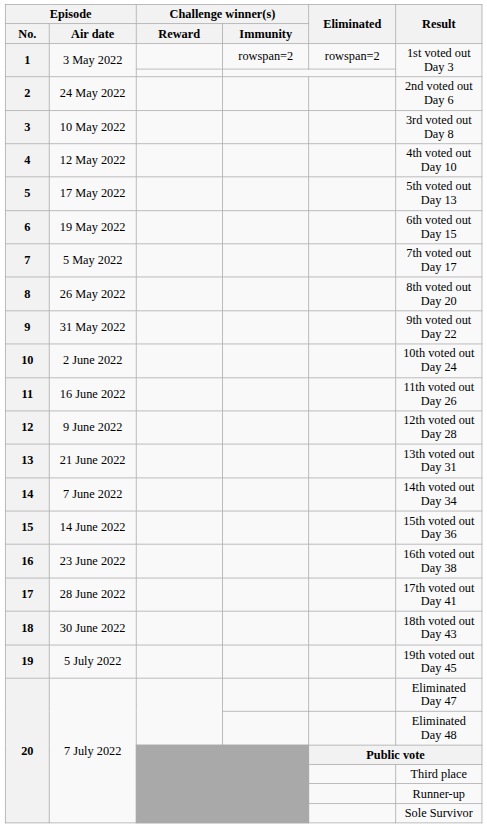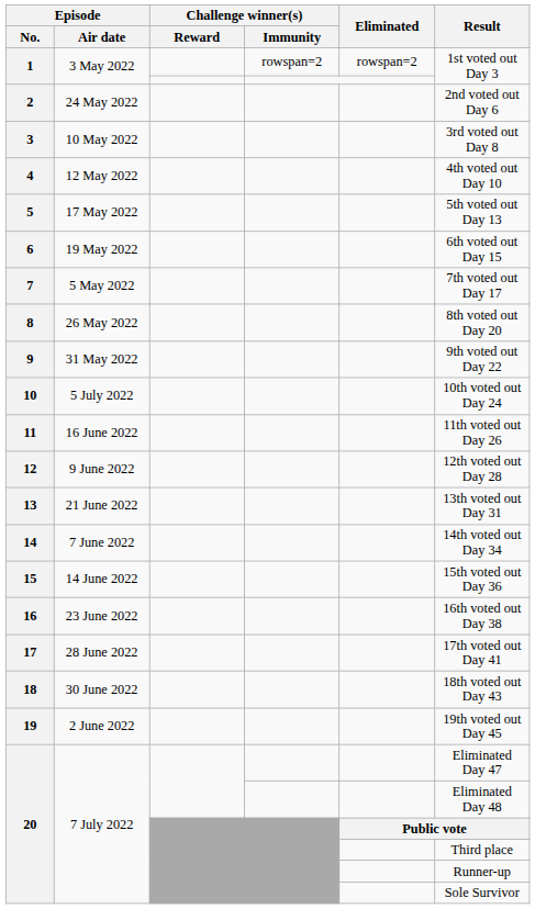10 | Episode / Air date: 2 June 2022 -> 5 July 2022
19 | Episode / Air date: 5 July 2022 -> 2 June 2022
